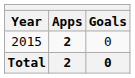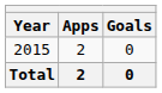2015 | Apps: bold -> normal
